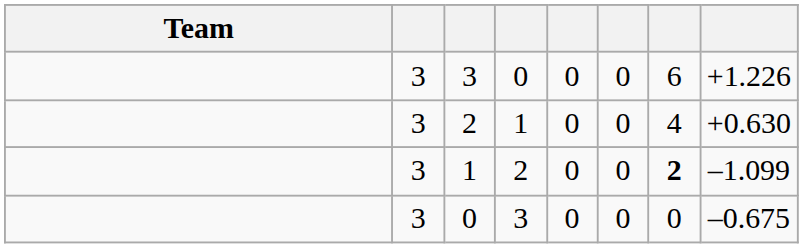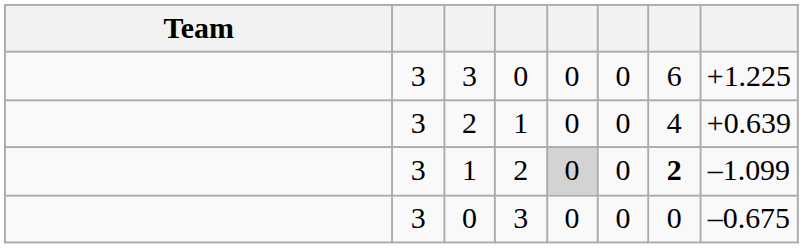row 2 | column 8: +1.226 -> +1.225
row 3 | column 8: +0.630 -> +0.639
row 4 | column 5: no background -> lightgrey background
